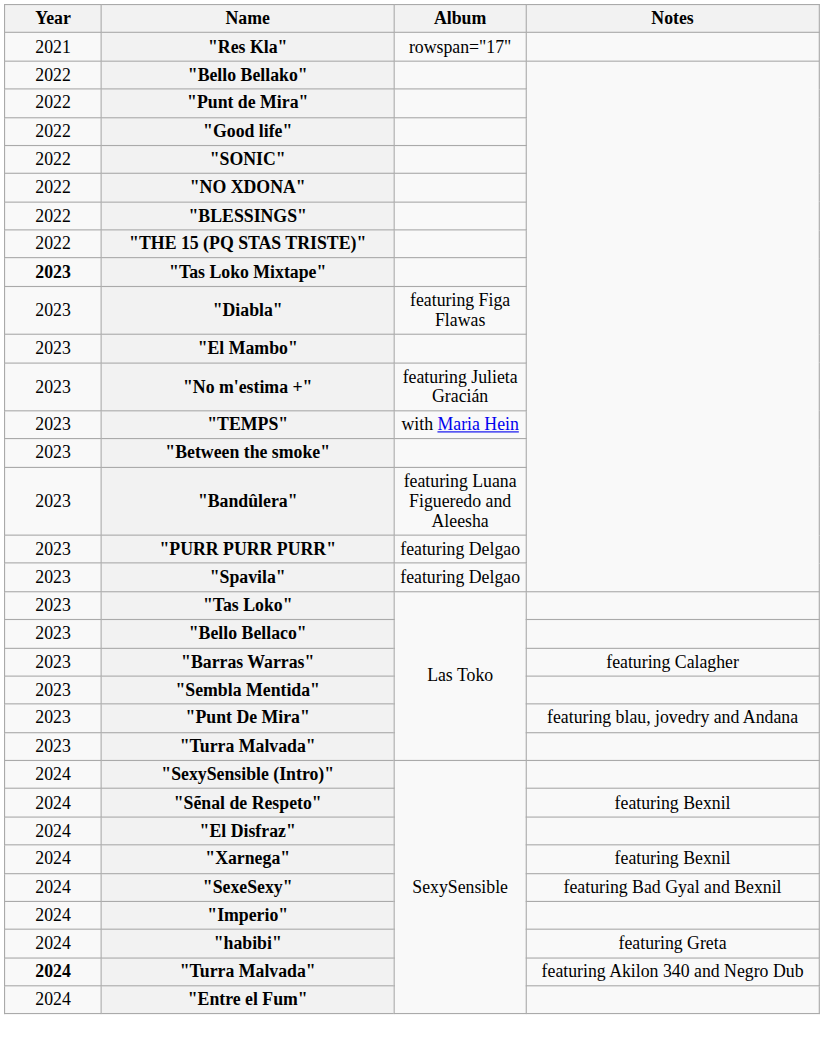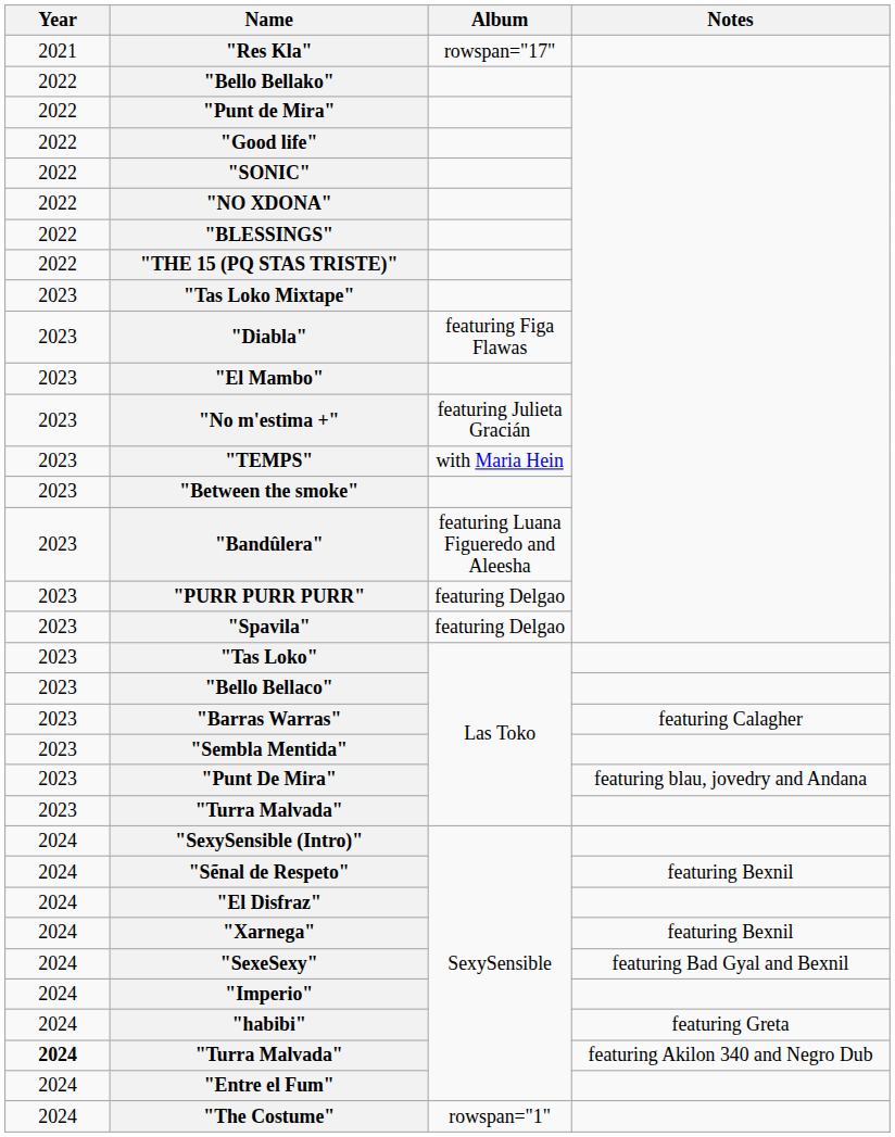"Tas Loko Mixtape" | Year: bold -> normal
+ row: 2024 | "The Costume" | rowspan="1"
